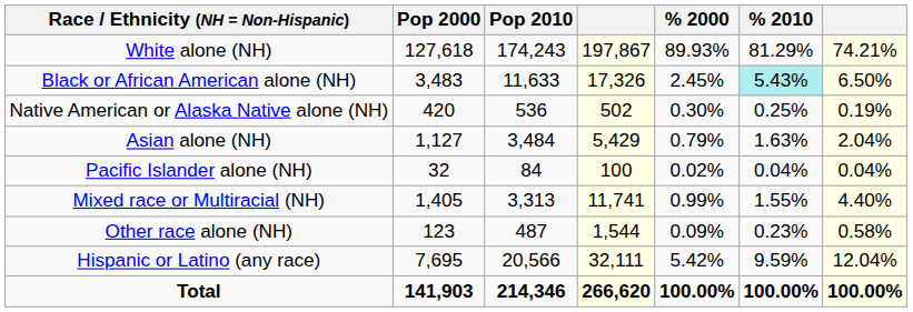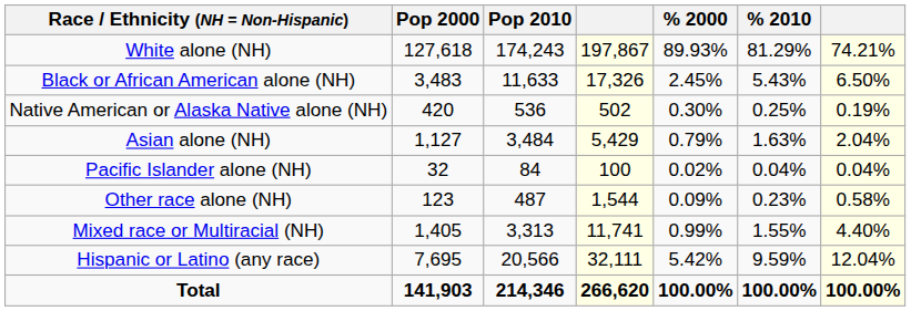Black or African American alone (NH) | % 2010: paleturquoise background -> no background
rows swapped: Other race alone (NH) <-> Mixed race or Multiracial (NH)
